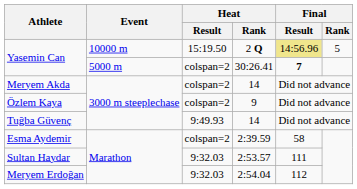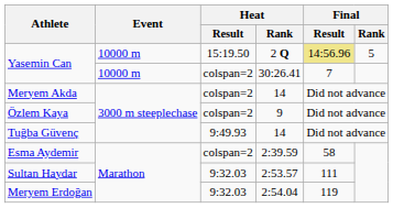Yasemin Can / 30:26.41 | Event: 5000 m -> 10000 m
Yasemin Can / 30:26.41 | Final / Result: bold -> normal
Meryem Erdoğan | Final / Result: 112 -> 119
